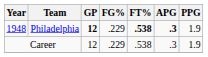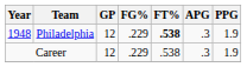1948 | GP: bold -> normal
1948 | APG: bold -> normal
